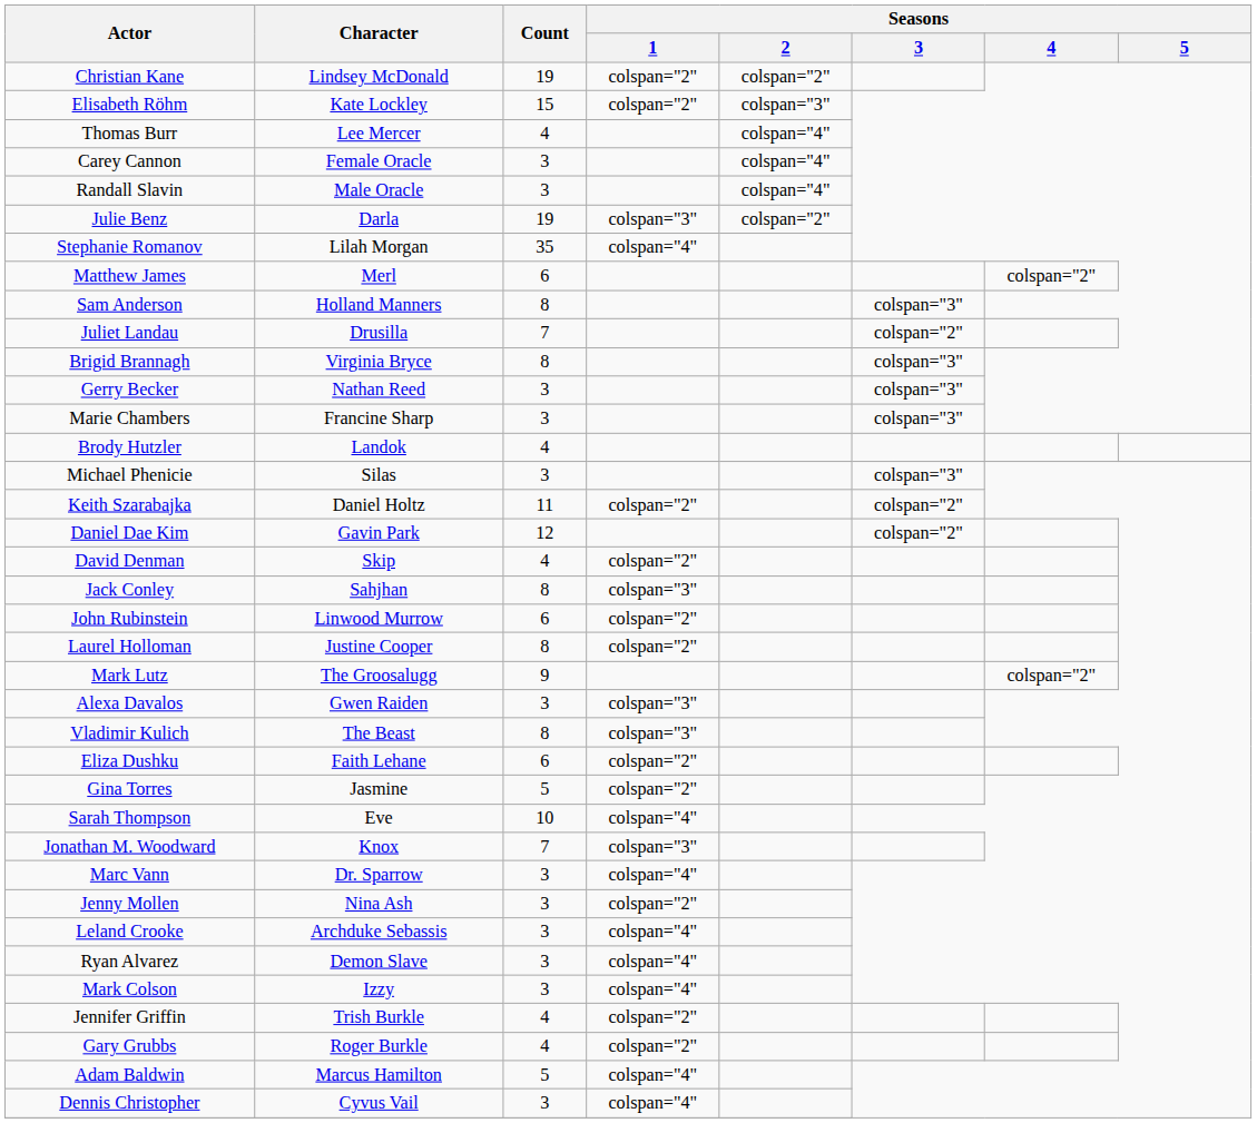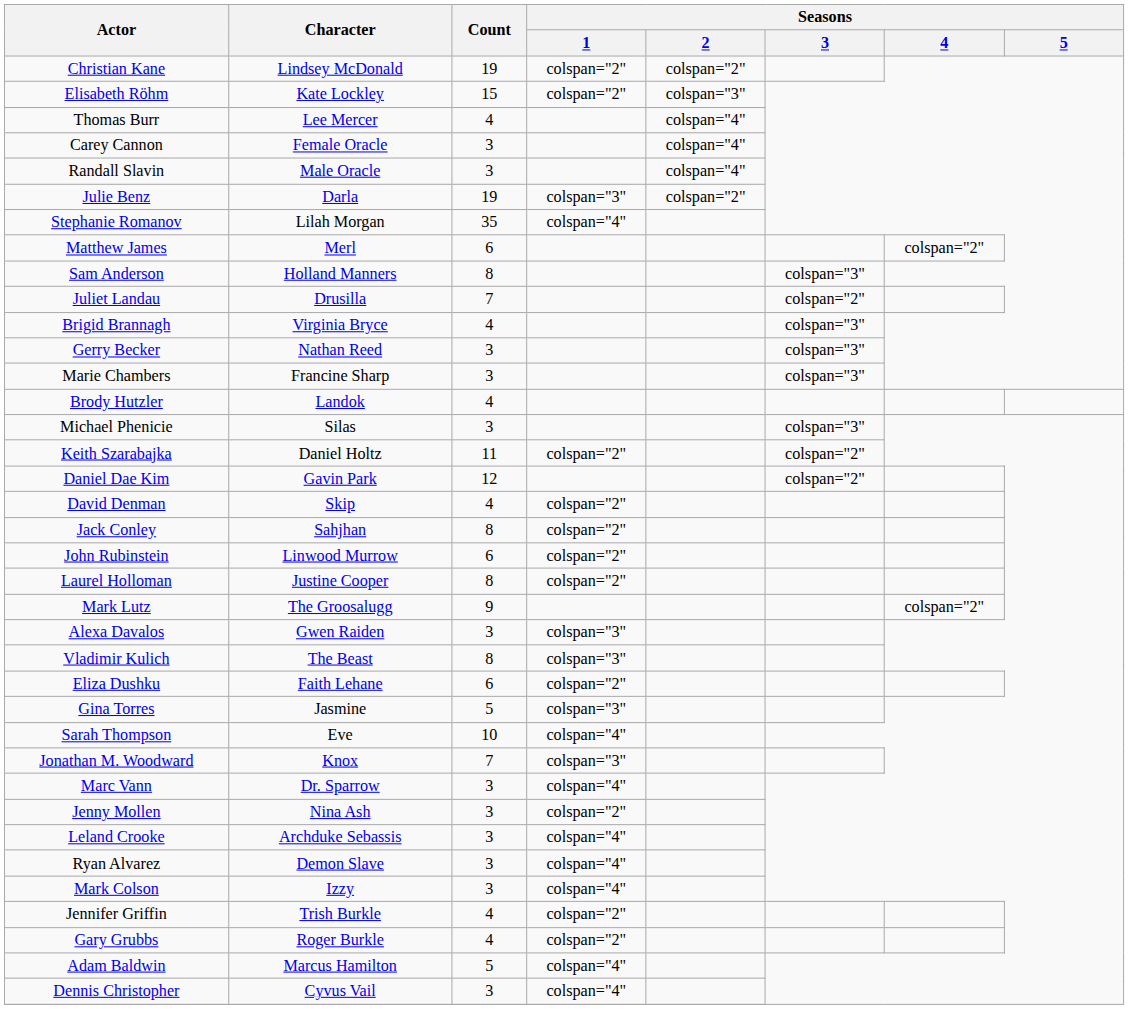Brigid Brannagh | Count: 8 -> 4
Jack Conley | Seasons / 1: colspan="3" -> colspan="2"
Gina Torres | Seasons / 1: colspan="2" -> colspan="3"
